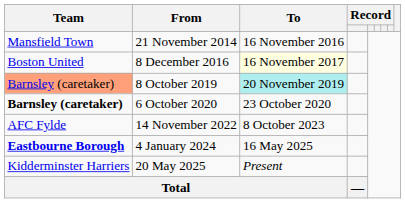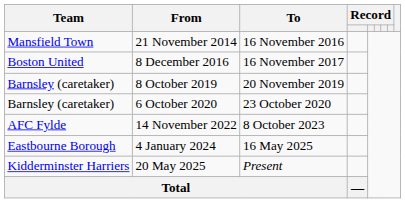8 December 2016 | To: lightyellow background -> no background
8 October 2019 | Team: lightsalmon background -> no background
8 October 2019 | To: paleturquoise background -> no background
6 October 2020 | Team: bold -> normal
4 January 2024 | Team: bold -> normal
